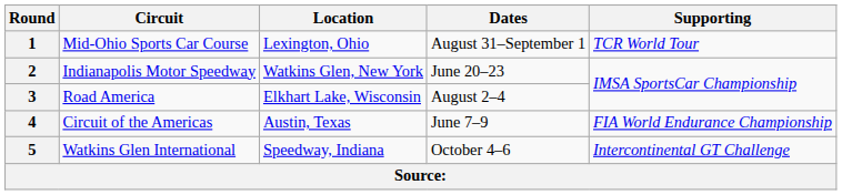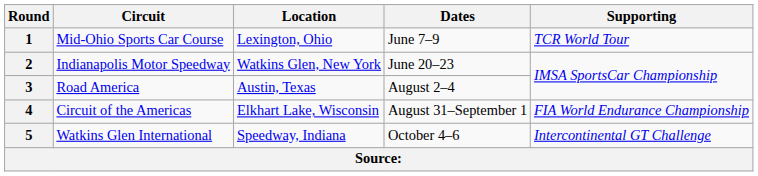1 | Dates: August 31–September 1 -> June 7–9
3 | Location: Elkhart Lake, Wisconsin -> Austin, Texas
4 | Location: Austin, Texas -> Elkhart Lake, Wisconsin
4 | Dates: June 7–9 -> August 31–September 1
